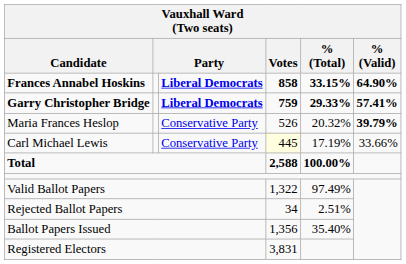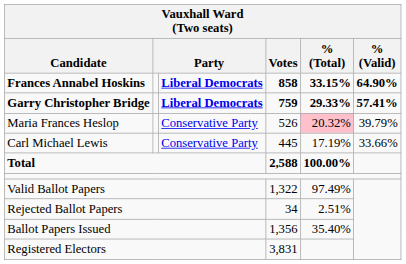Maria Frances Heslop | % (Total): no background -> pink background
Maria Frances Heslop | % (Valid): bold -> normal
Carl Michael Lewis | Votes: lightyellow background -> no background
